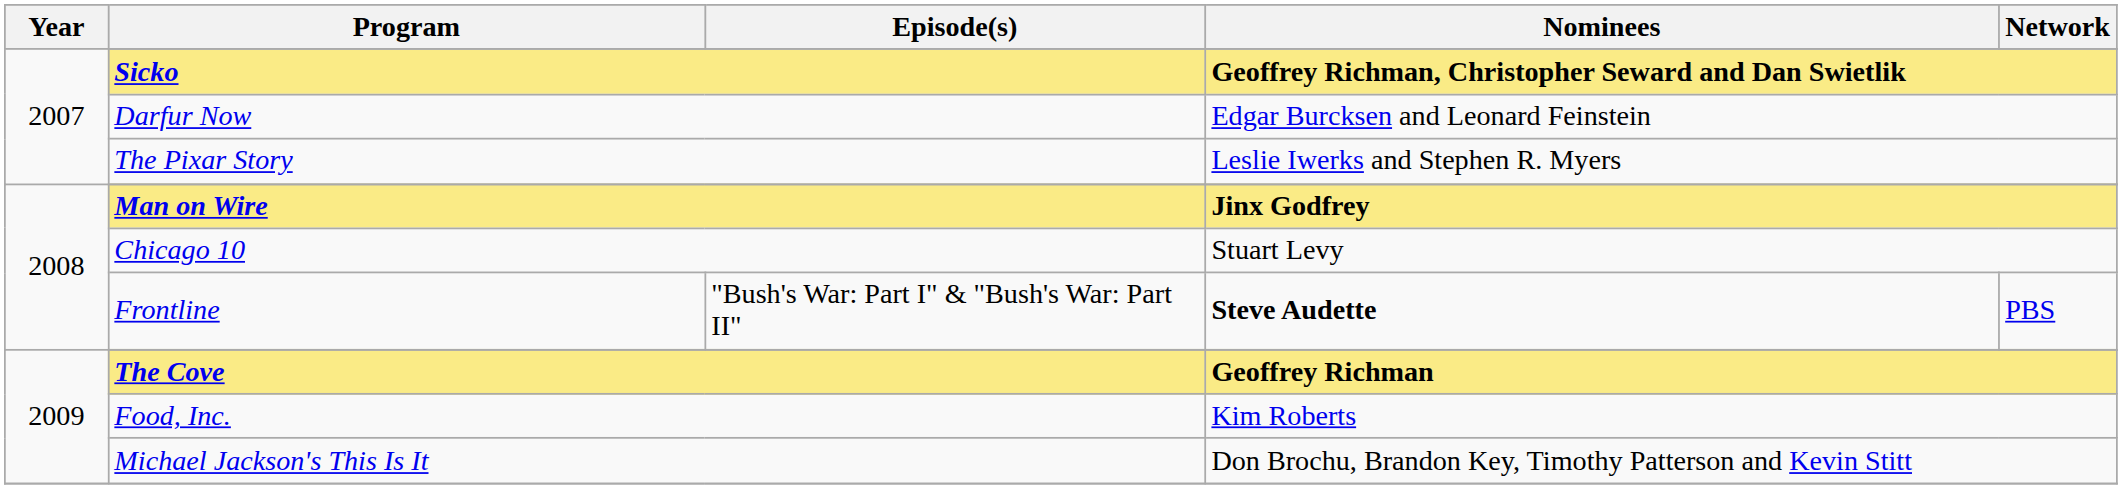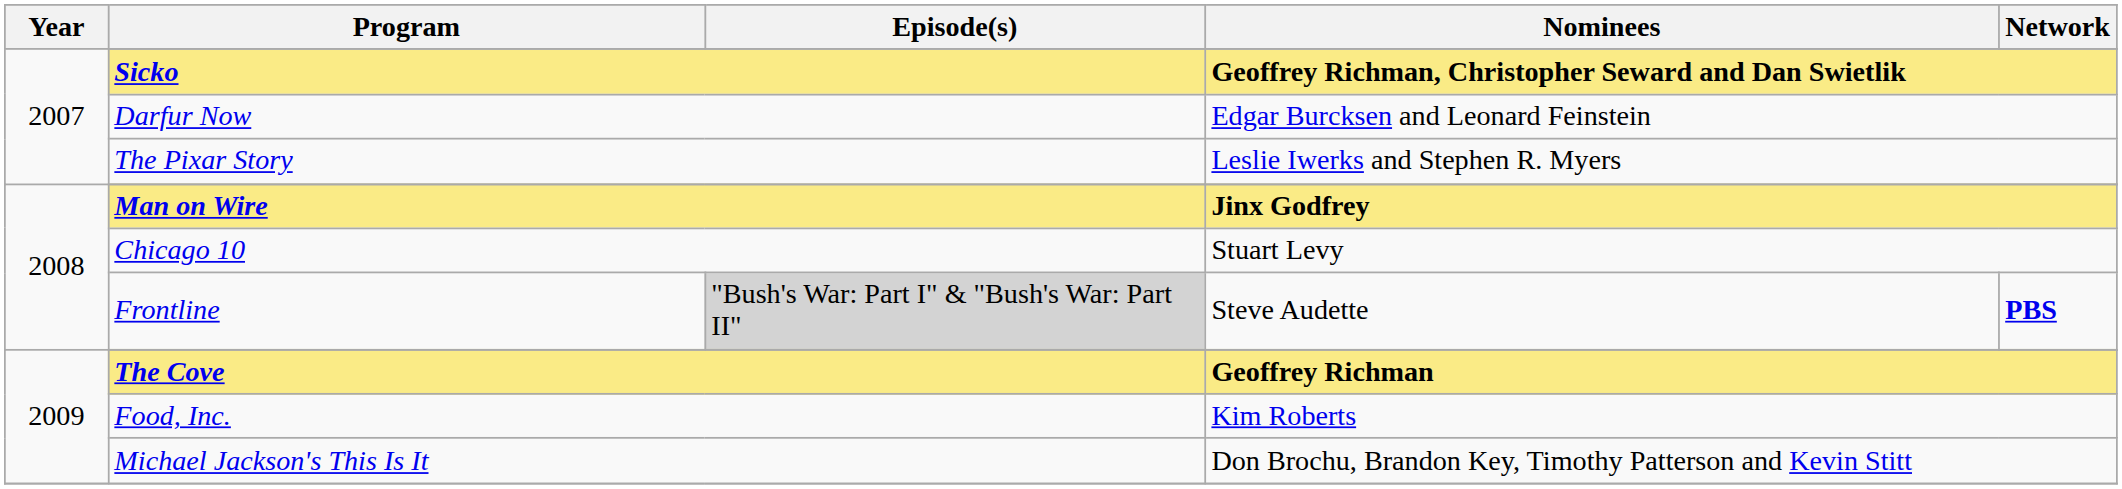Frontline | Episode(s): no background -> lightgrey background
Frontline | Nominees: bold -> normal
Frontline | Network: normal -> bold
